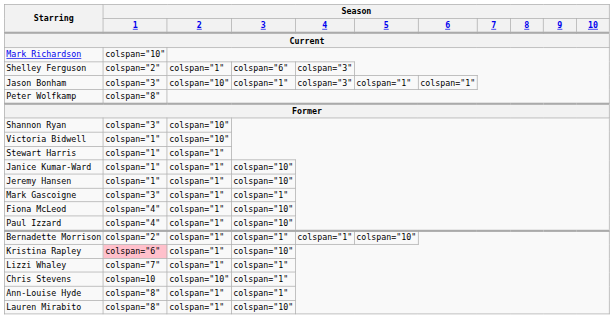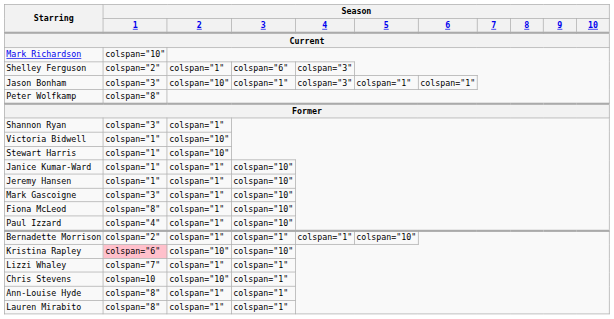Shannon Ryan | Season / 2: colspan="10" -> colspan="1"
Stewart Harris | Season / 2: colspan="1" -> colspan="10"
Mark Gascoigne | Season / 3: colspan="1" -> colspan="10"
Fiona McLeod | Season / 1: colspan="4" -> colspan="8"
Kristina Rapley | Season / 2: colspan="1" -> colspan="10"
Lauren Mirabito | Season / 3: colspan="10" -> colspan="1"
